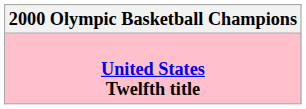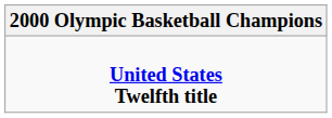row 2 | column 1: pink background -> no background
